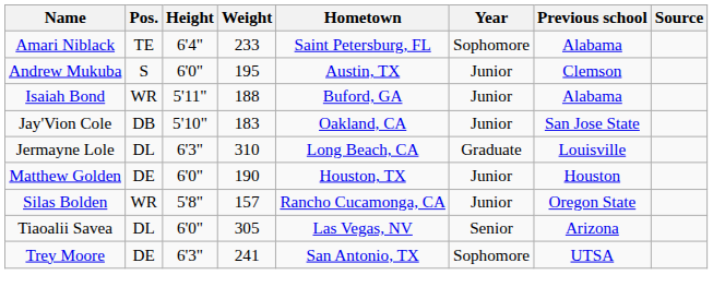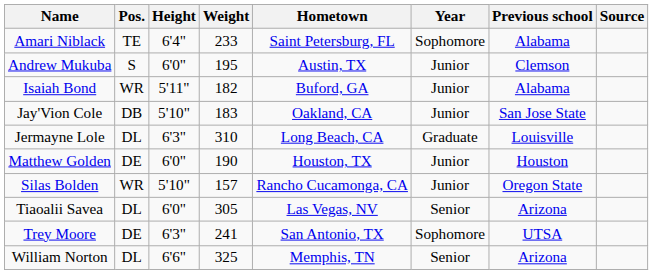Isaiah Bond | Weight: 188 -> 182
Silas Bolden | Height: 5'8" -> 5'10"
+ row: William Norton | DL | 6'6" | 325 | Memphis, TN | Senior | Arizona
